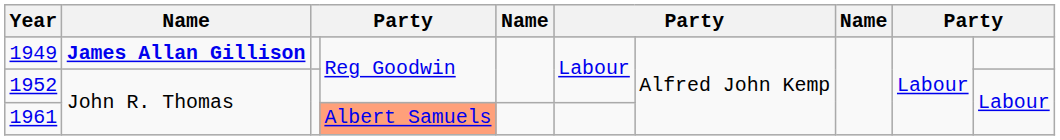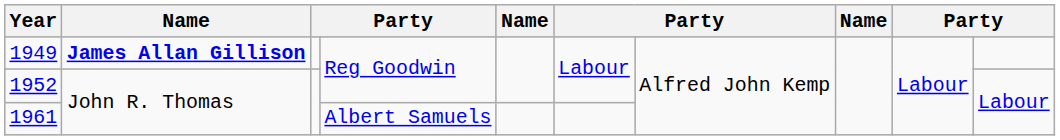1961 | column 4: lightsalmon background -> no background
